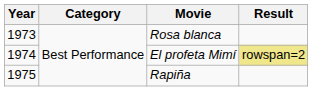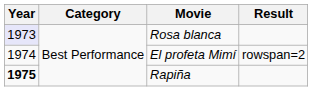Rosa blanca | Year: no background -> lavender background
El profeta Mimí | Result: khaki background -> no background
Rapiña | Year: normal -> bold
